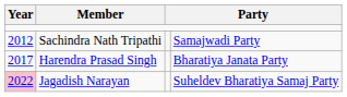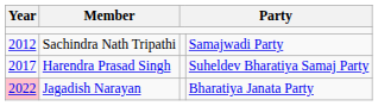Harendra Prasad Singh | column 4: Bharatiya Janata Party -> Suheldev Bharatiya Samaj Party
Jagadish Narayan | column 4: Suheldev Bharatiya Samaj Party -> Bharatiya Janata Party
